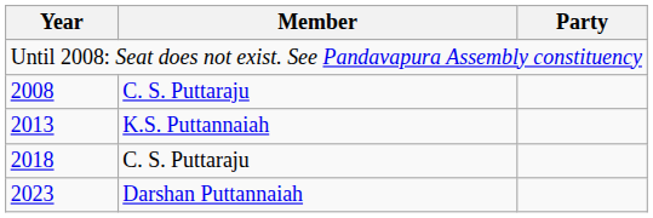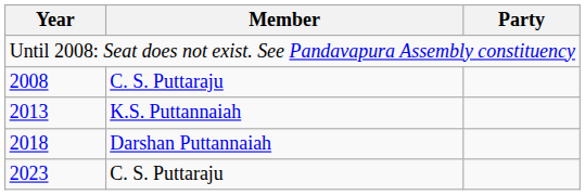2018 | Member: C. S. Puttaraju -> Darshan Puttannaiah
2023 | Member: Darshan Puttannaiah -> C. S. Puttaraju
